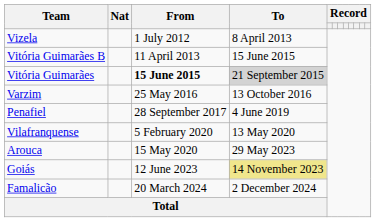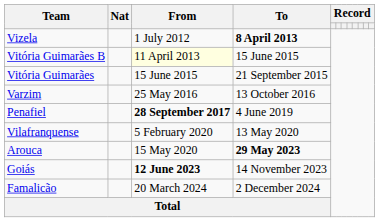Vizela | To: normal -> bold
Vitória Guimarães B | From: no background -> lightyellow background
Vitória Guimarães | From: bold -> normal
Vitória Guimarães | To: lightgrey background -> no background
Penafiel | From: normal -> bold
Arouca | To: normal -> bold
Goiás | From: normal -> bold
Goiás | To: khaki background -> no background
